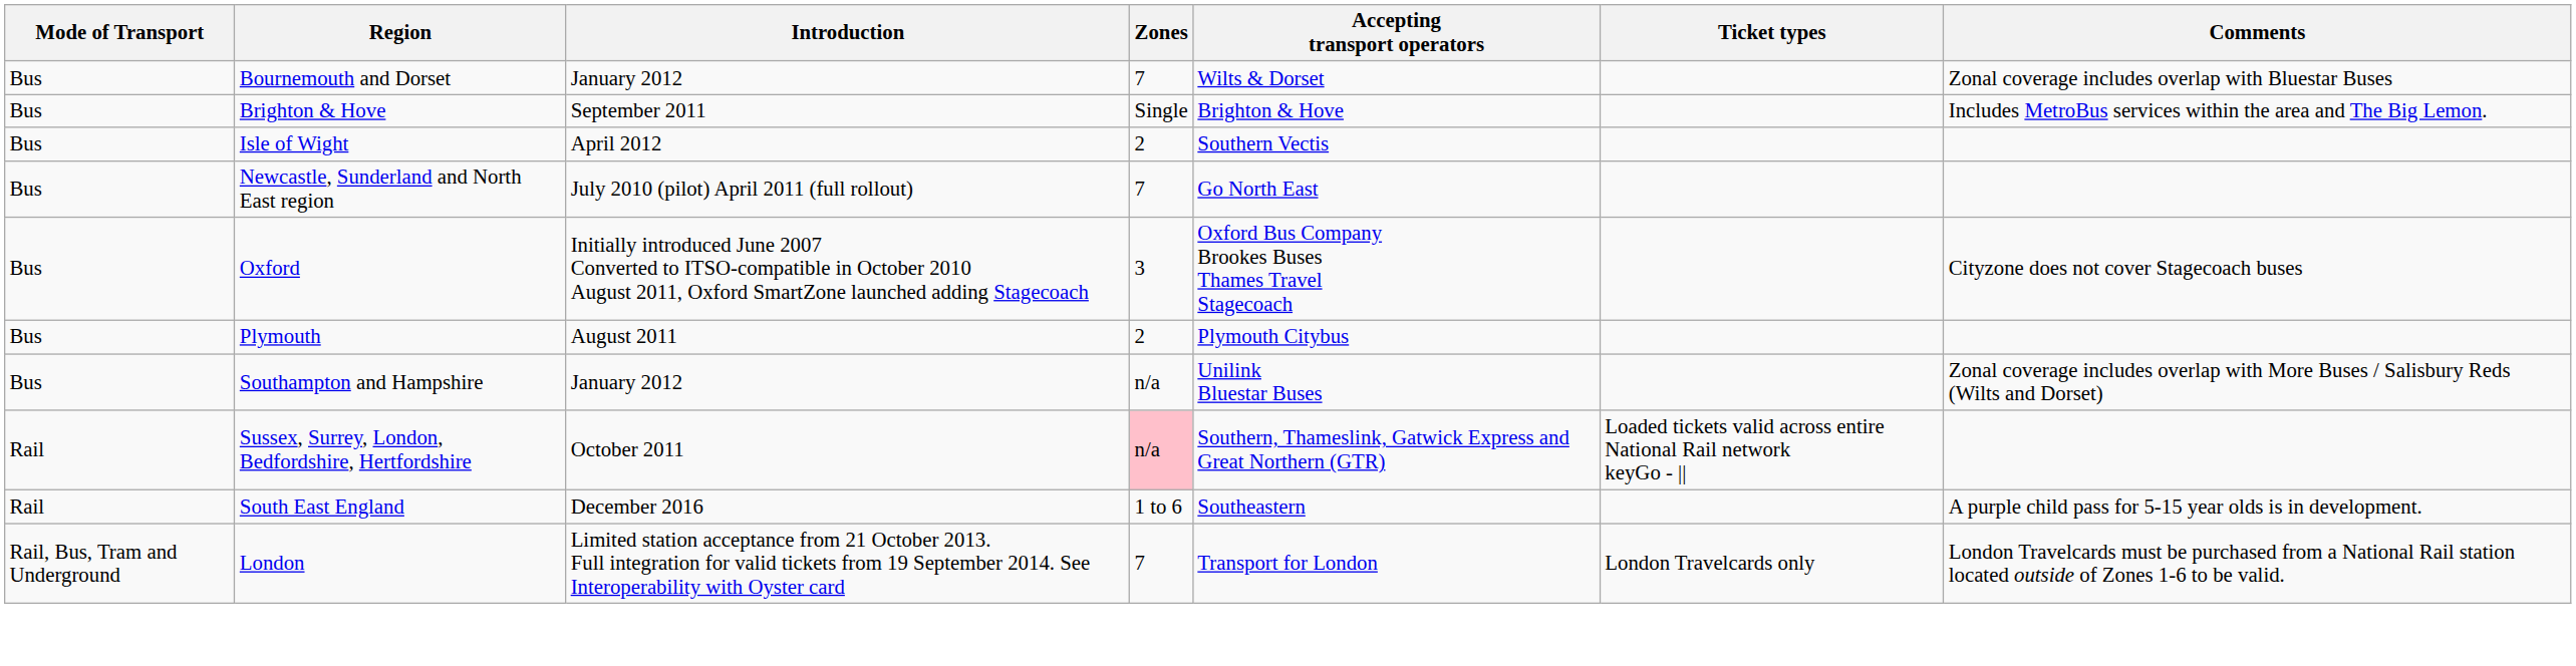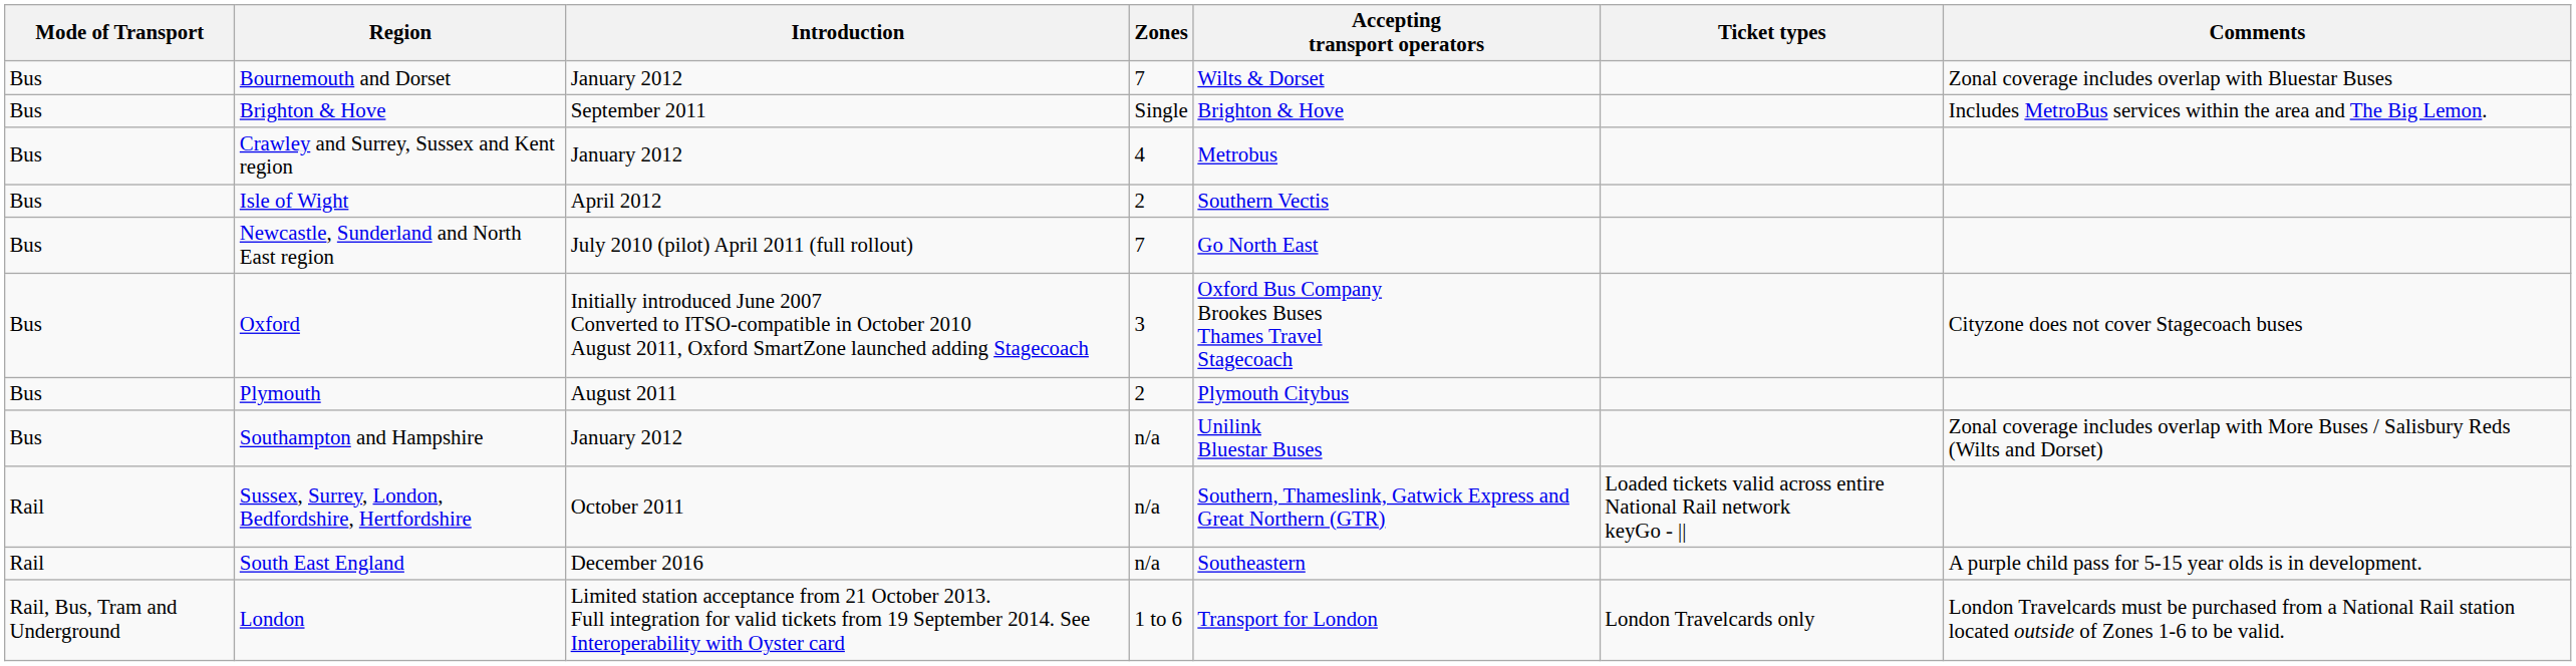+ row: Bus | Crawley and Surrey, Sussex and Kent region | January 2012 | 4 | Metrobus
Sussex, Surrey, London, Bedfordshire, Hertfordshire | Zones: pink background -> no background
South East England | Zones: 1 to 6 -> n/a
London | Zones: 7 -> 1 to 6
